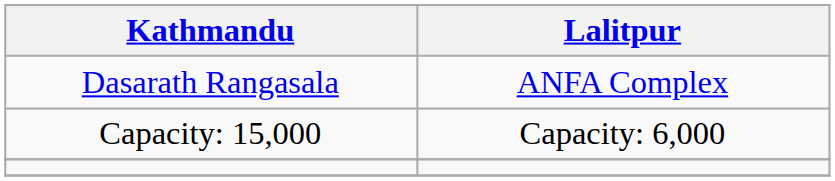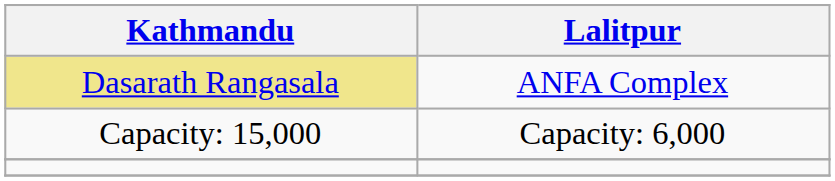row 2 | Kathmandu: no background -> khaki background
